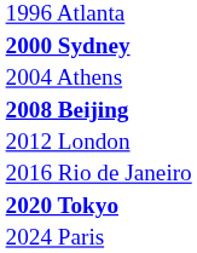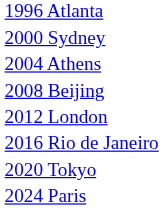2000 Sydney | column 1: bold -> normal
2008 Beijing | column 1: bold -> normal
2020 Tokyo | column 1: bold -> normal
